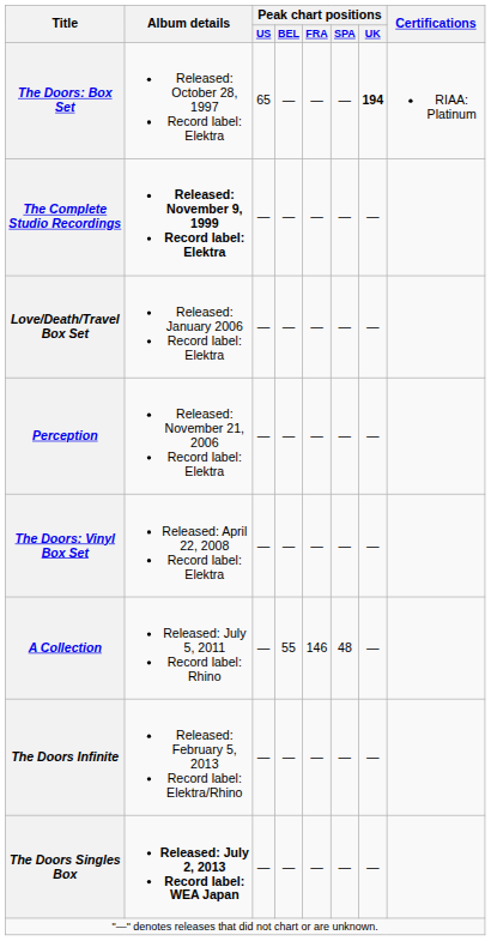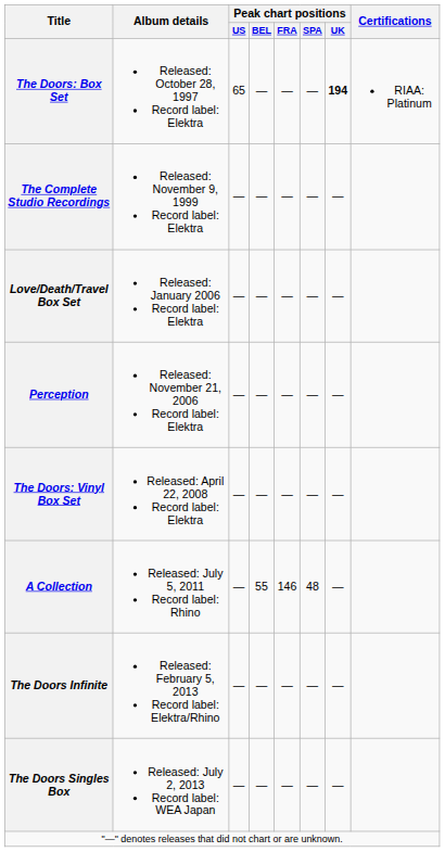The Complete Studio Recordings | Album details: bold -> normal
The Doors Singles Box | Album details: bold -> normal
